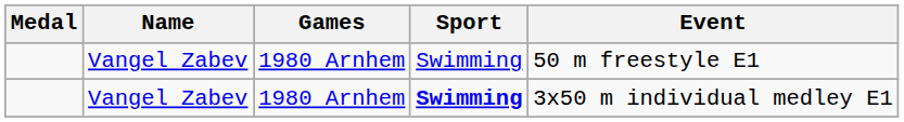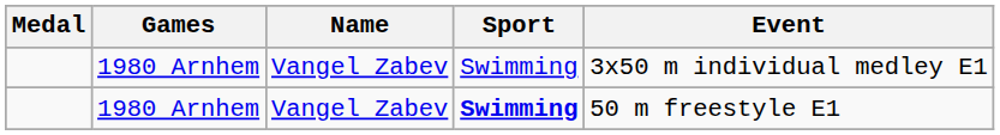columns swapped: Name <-> Games
row 2 | Event: 50 m freestyle E1 -> 3x50 m individual medley E1
row 3 | Event: 3x50 m individual medley E1 -> 50 m freestyle E1
